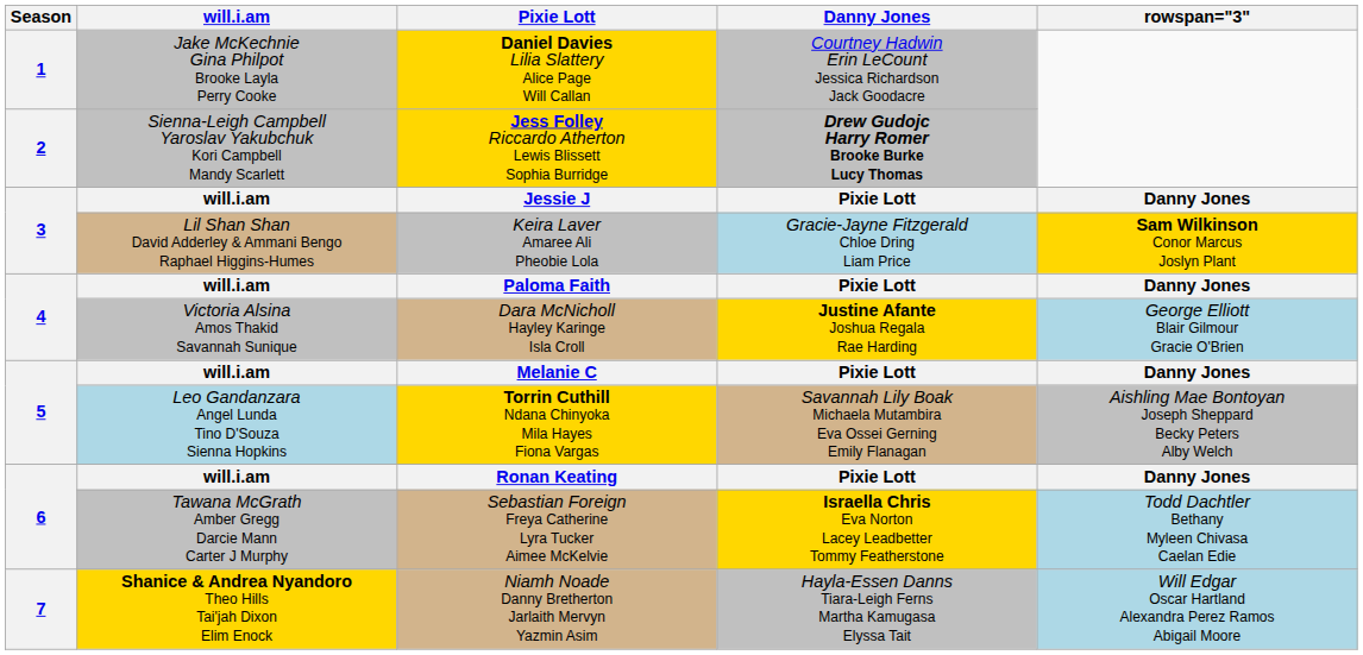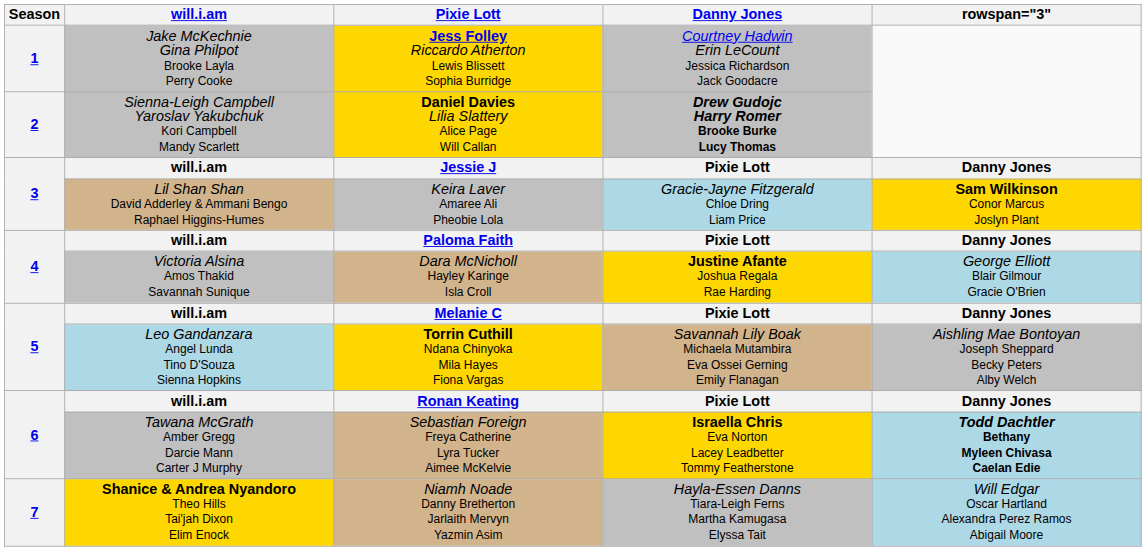1 | Pixie Lott: Daniel Davies Lilia Slattery Alice Page Will Callan -> Jess Folley Riccardo Atherton Lewis Blissett Sophia Burridge
2 | Pixie Lott: Jess Folley Riccardo Atherton Lewis Blissett Sophia Burridge -> Daniel Davies Lilia Slattery Alice Page Will Callan
6 / Tawana McGrath Amber Gregg Darcie Mann Carter J Murphy | rowspan="3": normal -> bold
